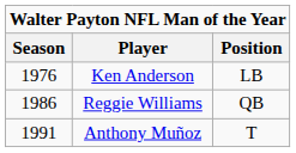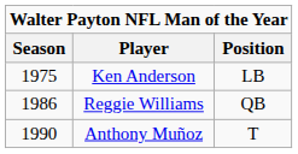Ken Anderson | Season: 1976 -> 1975
Anthony Muñoz | Season: 1991 -> 1990
